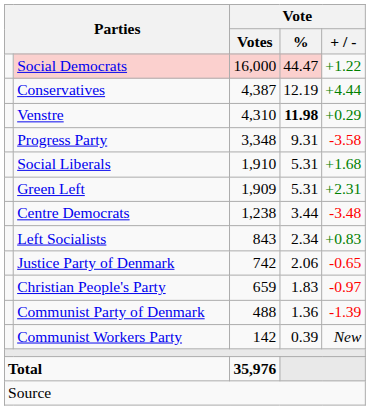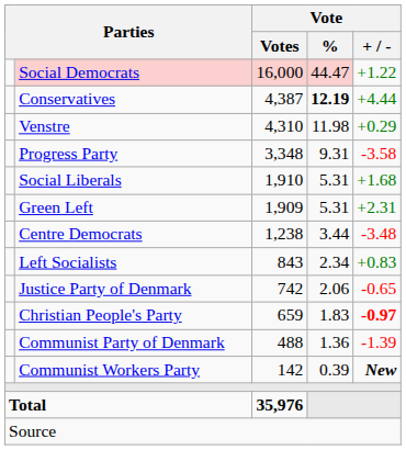Conservatives | Vote / %: normal -> bold
Venstre | Vote / %: bold -> normal
Christian People's Party | Vote / + / -: normal -> bold
Communist Workers Party | Vote / + / -: normal -> bold
